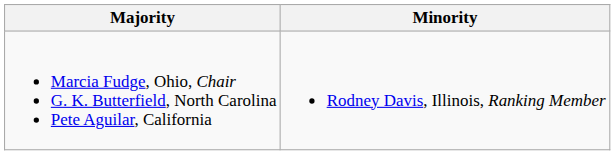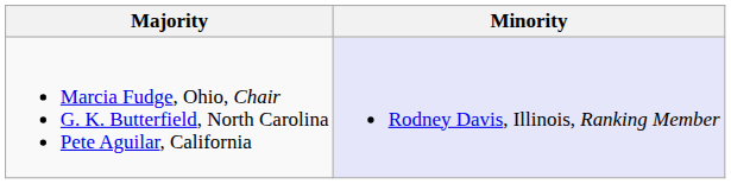row 2 | Minority: no background -> lavender background
